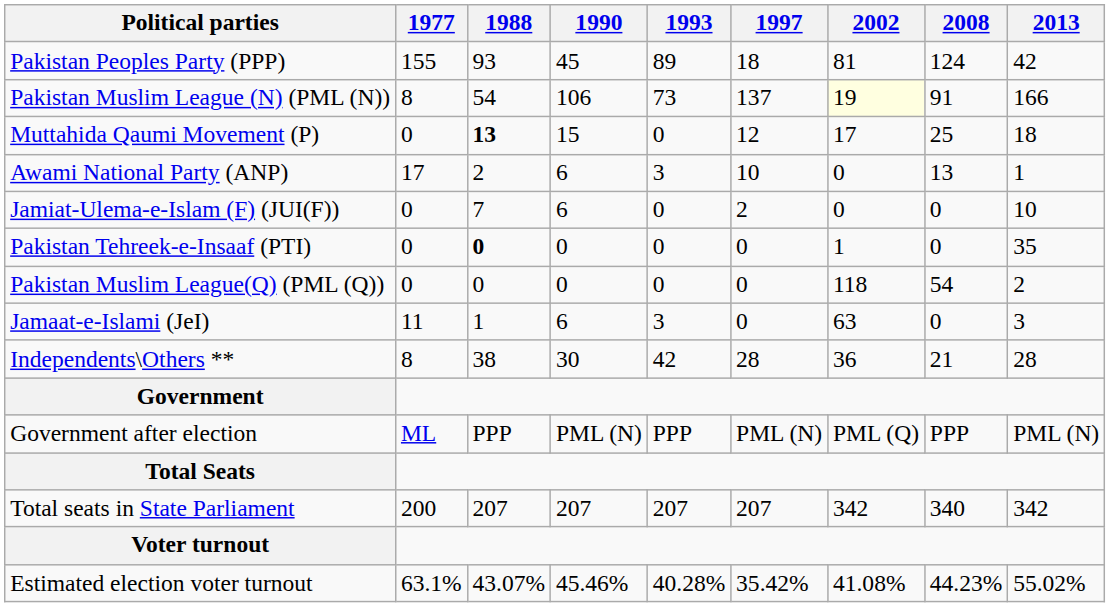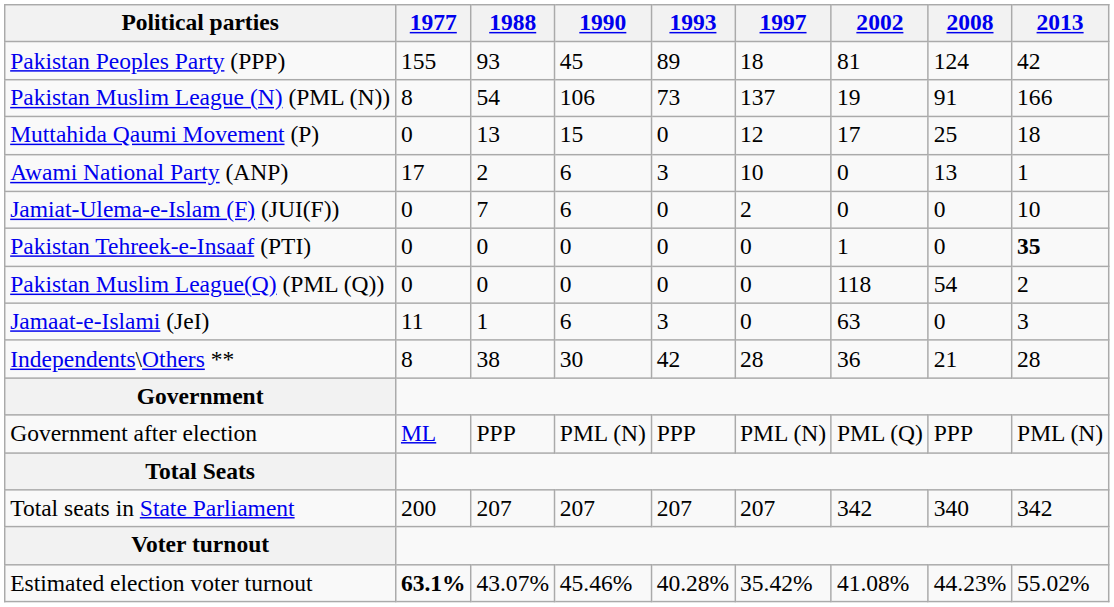Pakistan Muslim League (N) (PML (N)) | 2002: lightyellow background -> no background
Muttahida Qaumi Movement (P) | 1988: bold -> normal
Pakistan Tehreek-e-Insaaf (PTI) | 1988: bold -> normal
Pakistan Tehreek-e-Insaaf (PTI) | 2013: normal -> bold
Estimated election voter turnout | 1977: normal -> bold
